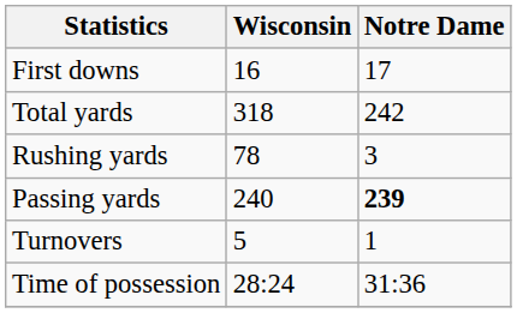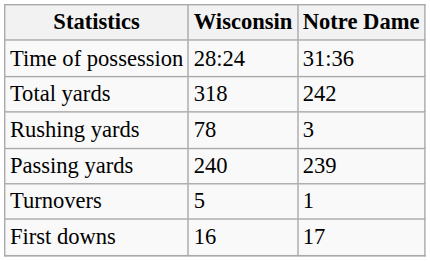rows swapped: First downs <-> Time of possession
Passing yards | Notre Dame: bold -> normal
